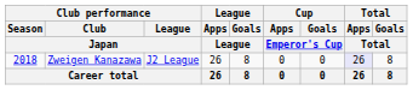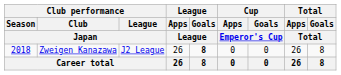Zweigen Kanazawa | League / Goals / League: normal -> bold
Zweigen Kanazawa | Total / Apps / Total: lavender background -> no background
